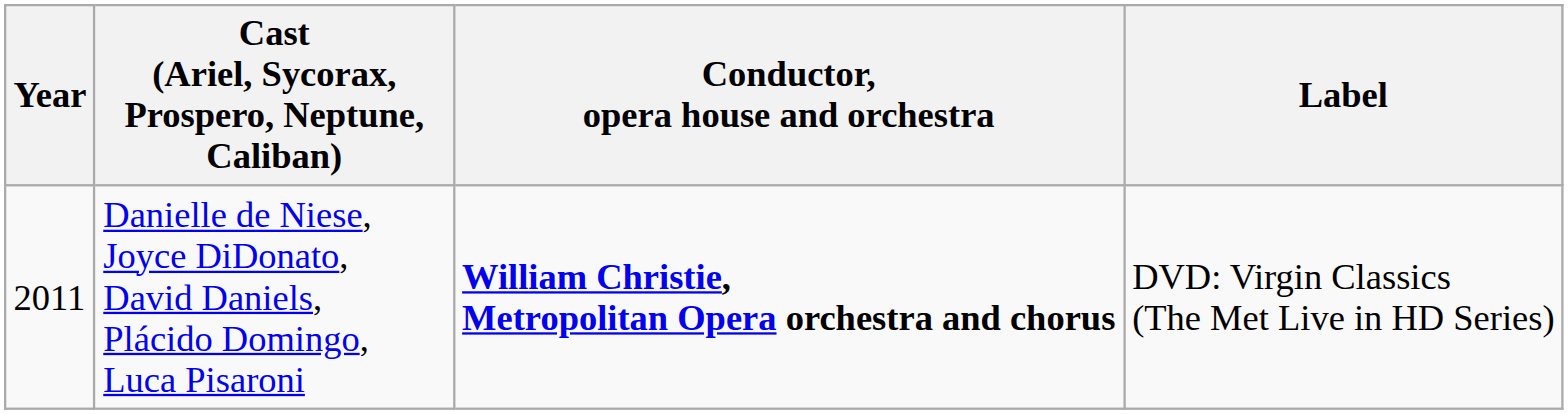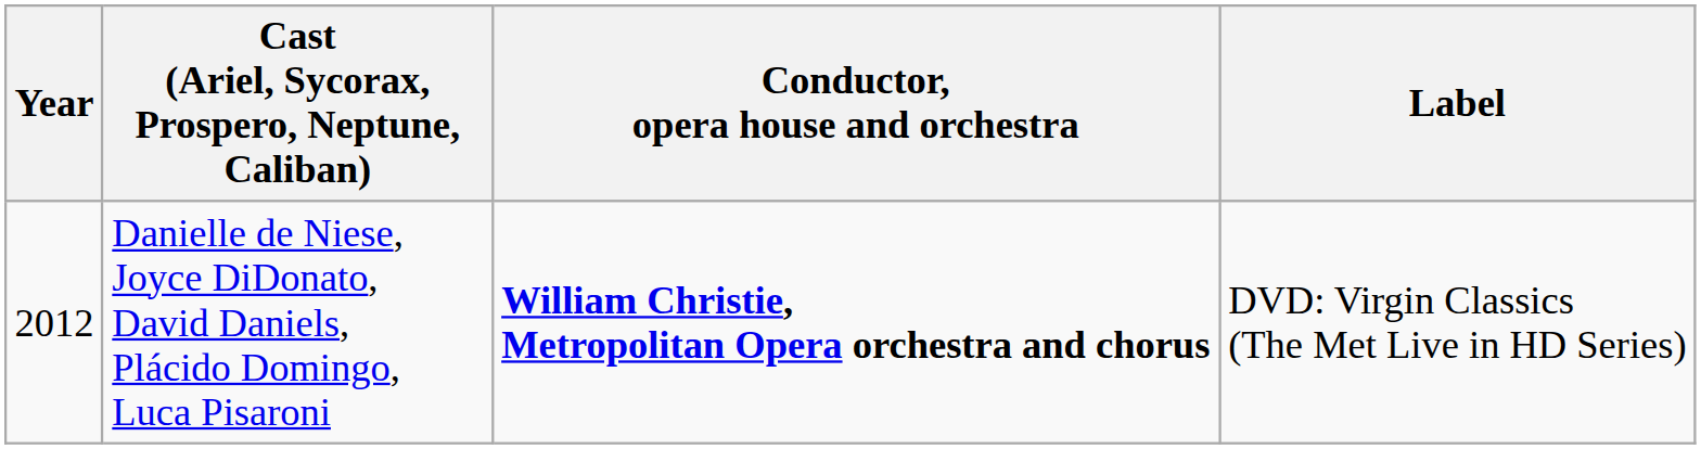row 2 | Year: 2011 -> 2012
